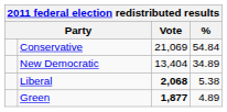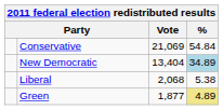New Democratic | %: no background -> lightblue background
Liberal | Vote: bold -> normal
Green | Vote: bold -> normal
Green | %: no background -> khaki background
